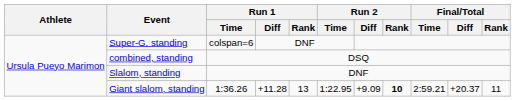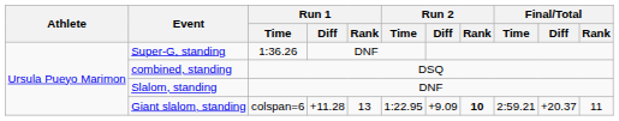Super-G, standing | Run 1 / Time: colspan=6 -> 1:36.26
Giant slalom, standing | Run 1 / Time: 1:36.26 -> colspan=6
